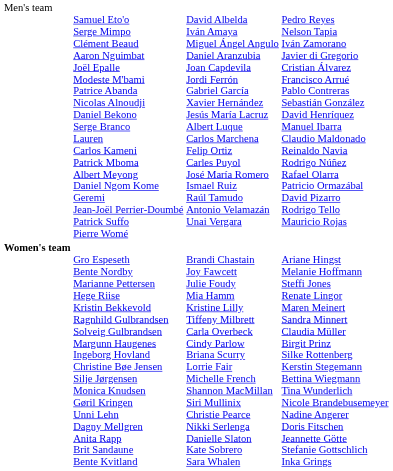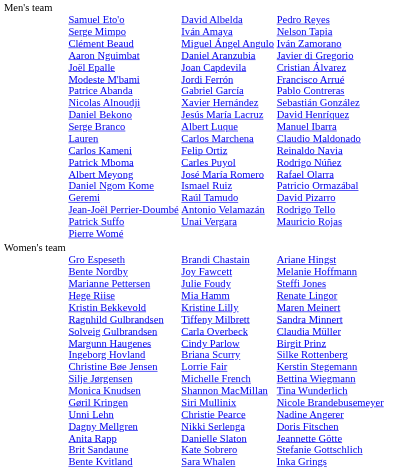Women's team | column 1: bold -> normal
